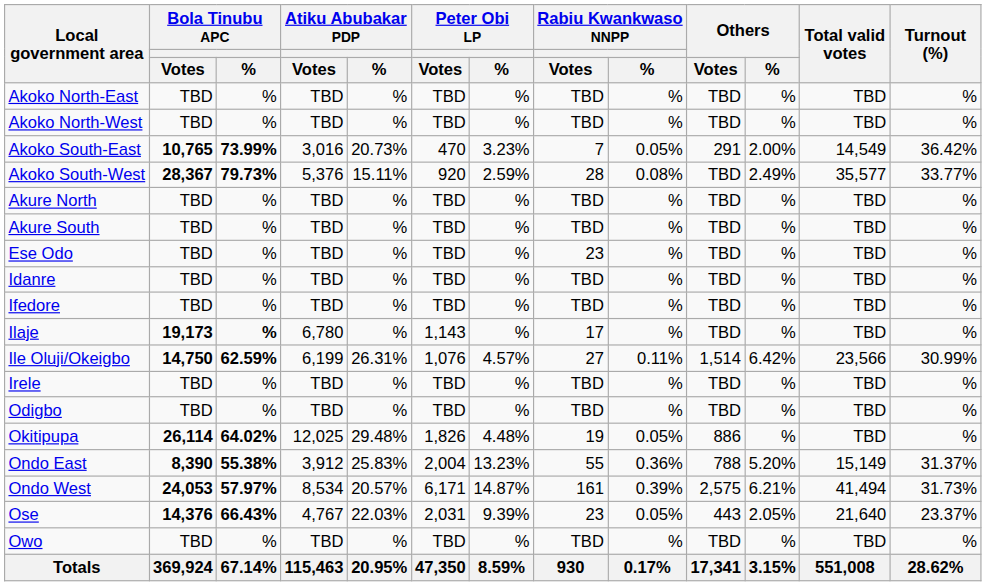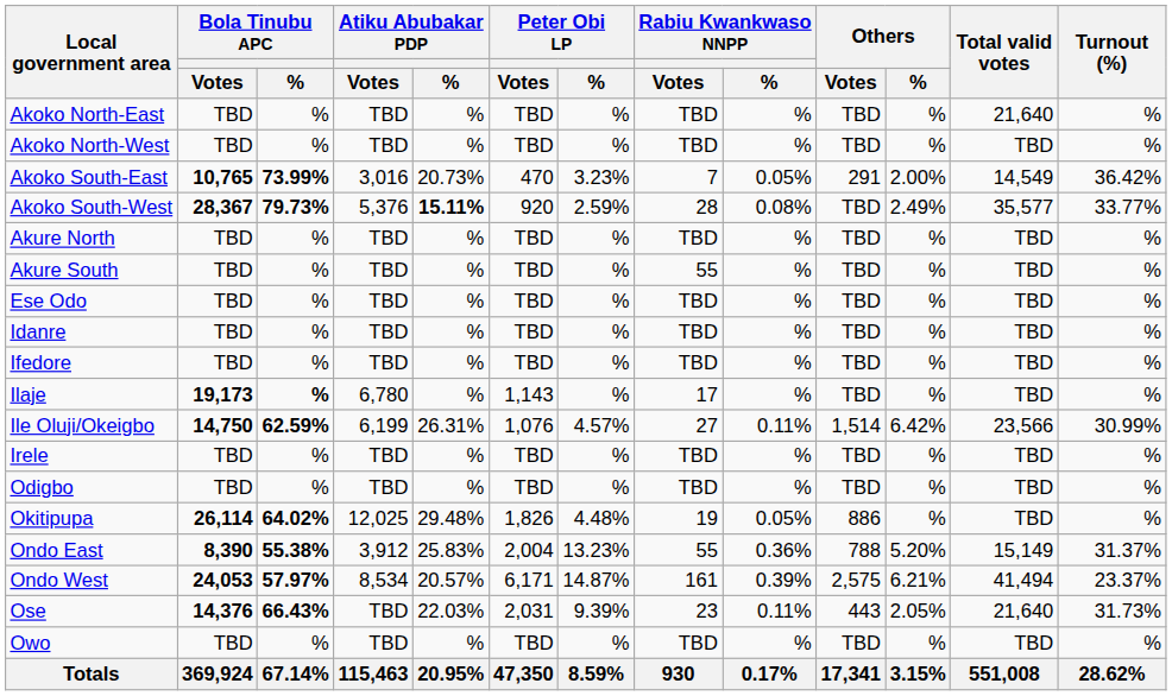Akoko North-East | Total valid votes: TBD -> 21,640
Akoko South-West | Atiku Abubakar PDP / %: normal -> bold
Akure South | Rabiu Kwankwaso NNPP / Votes: TBD -> 55
Ese Odo | Rabiu Kwankwaso NNPP / Votes: 23 -> TBD
Ondo West | Turnout (%): 31.73% -> 23.37%
Ose | Atiku Abubakar PDP / Votes: 4,767 -> TBD
Ose | Rabiu Kwankwaso NNPP / %: 0.05% -> 0.11%
Ose | Turnout (%): 23.37% -> 31.73%
